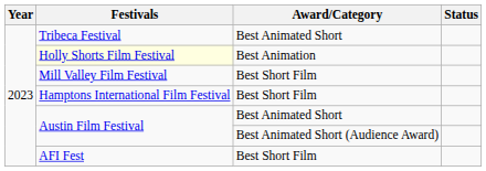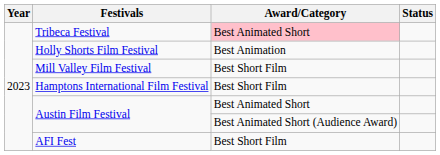Tribeca Festival | Award/Category: no background -> pink background
Holly Shorts Film Festival | Festivals: lightyellow background -> no background
